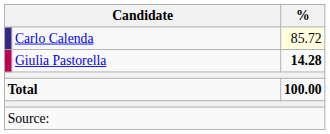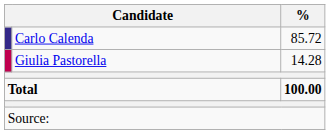Carlo Calenda | %: lightyellow background -> no background
Giulia Pastorella | %: bold -> normal
